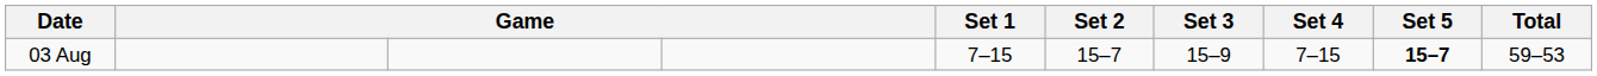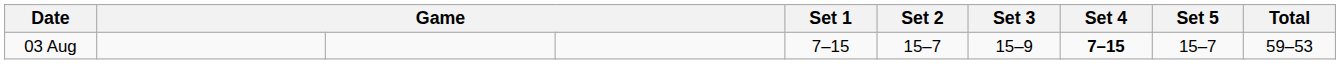03 Aug | Set 4: normal -> bold
03 Aug | Set 5: bold -> normal
